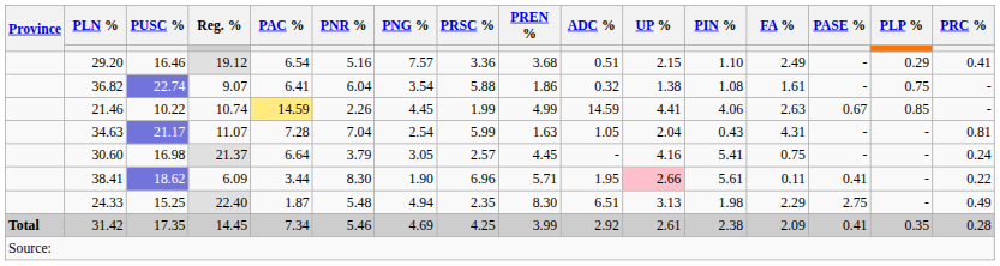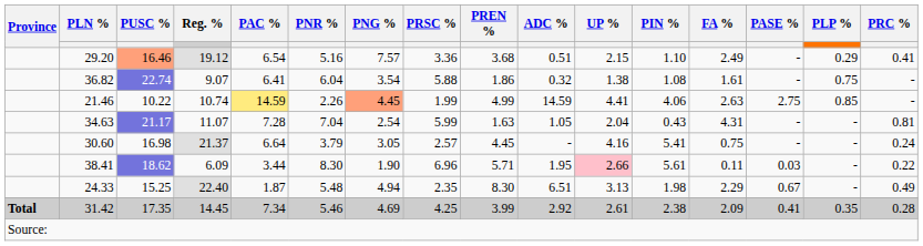29.20 | PUSC %: no background -> lightsalmon background
21.46 | PNG %: no background -> lightsalmon background
21.46 | PASE %: 0.67 -> 2.75
38.41 | PASE %: 0.41 -> 0.03
24.33 | PASE %: 2.75 -> 0.67
